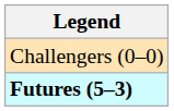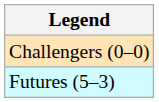row 3 | column 1: bold -> normal
